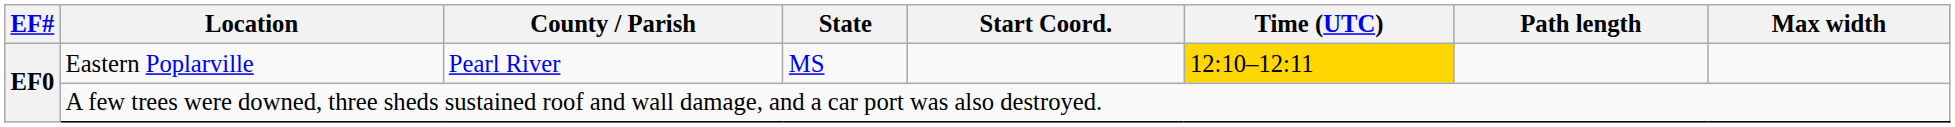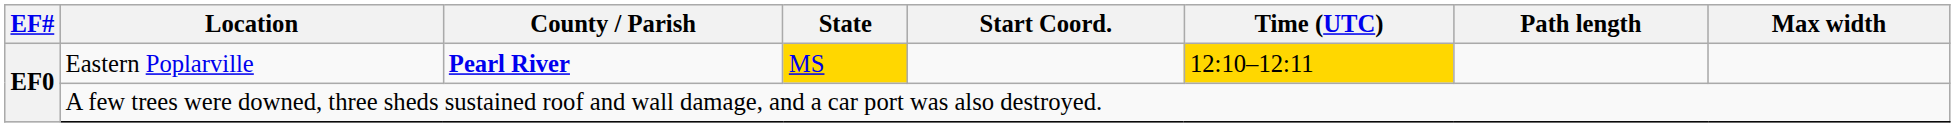Eastern Poplarville | County / Parish: normal -> bold
Eastern Poplarville | State: no background -> gold background
